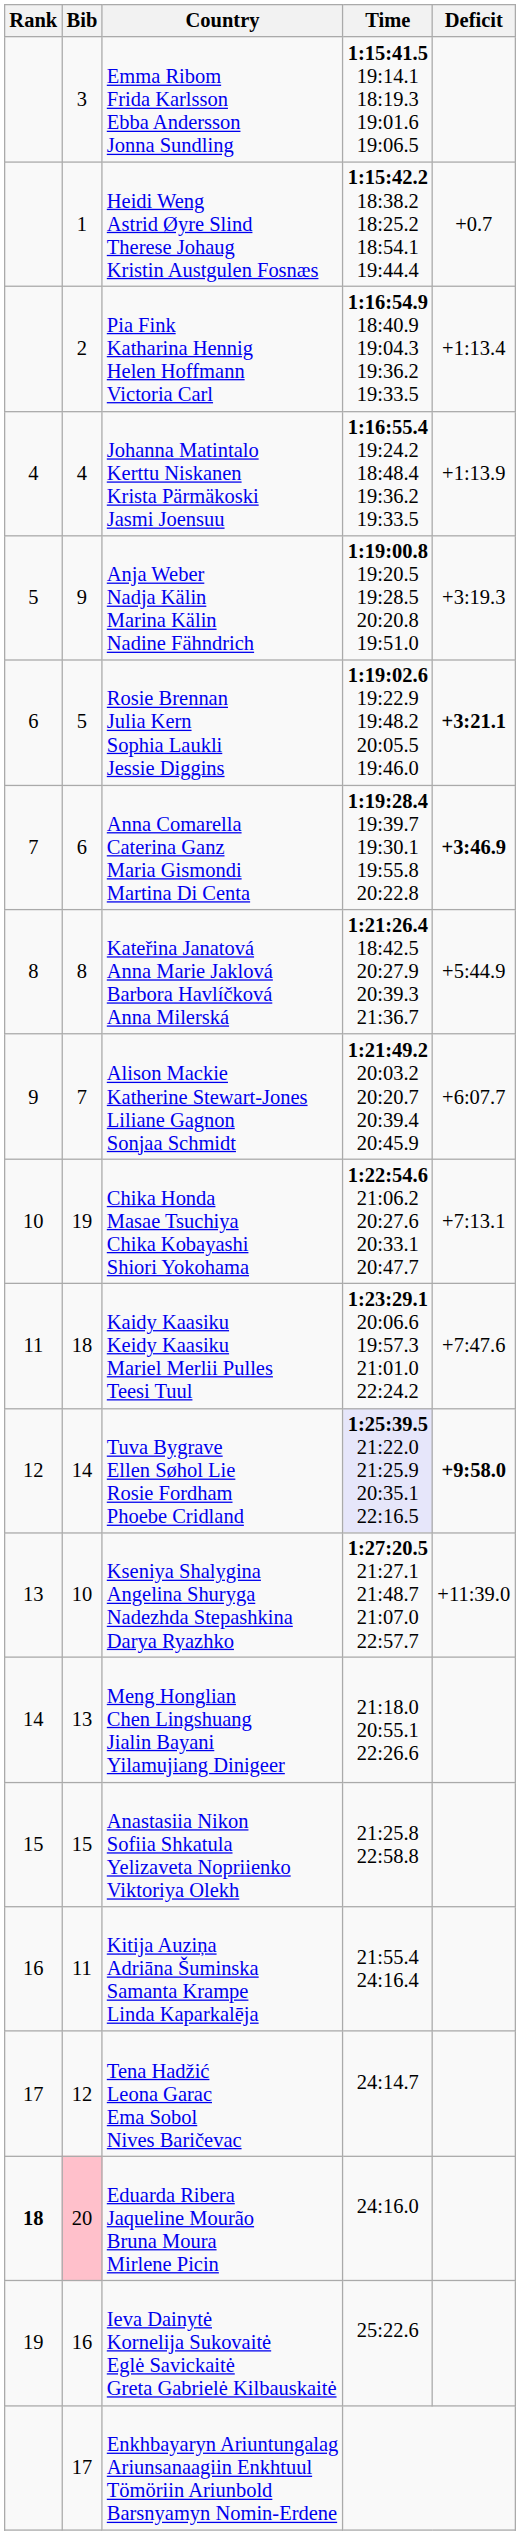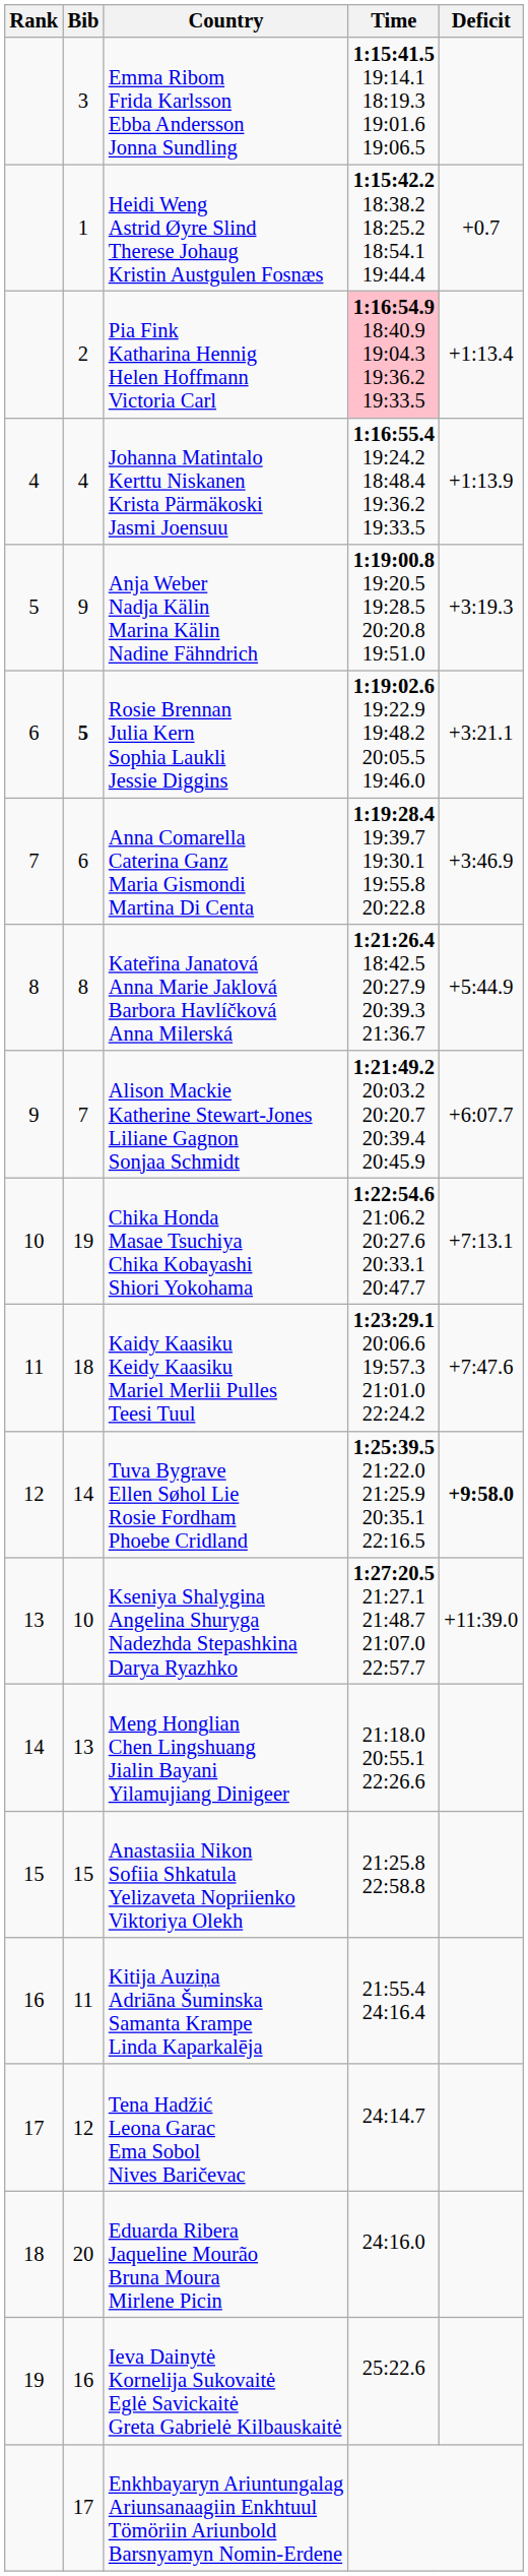Pia Fink Katharina Hennig Helen Hoffmann Victoria Carl | Time: no background -> pink background
Rosie Brennan Julia Kern Sophia Laukli Jessie Diggins | Bib: normal -> bold
Rosie Brennan Julia Kern Sophia Laukli Jessie Diggins | Deficit: bold -> normal
Anna Comarella Caterina Ganz Maria Gismondi Martina Di Centa | Deficit: bold -> normal
Tuva Bygrave Ellen Søhol Lie Rosie Fordham Phoebe Cridland | Time: lavender background -> no background
Eduarda Ribera Jaqueline Mourão Bruna Moura Mirlene Picin | Rank: bold -> normal
Eduarda Ribera Jaqueline Mourão Bruna Moura Mirlene Picin | Bib: pink background -> no background
